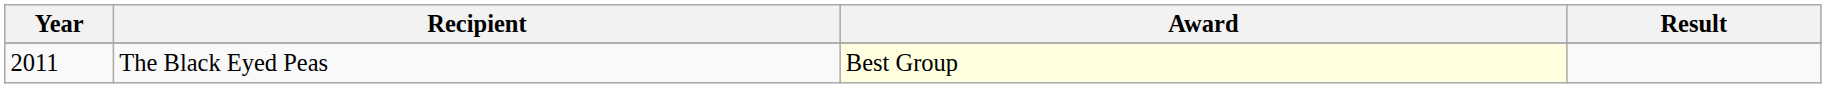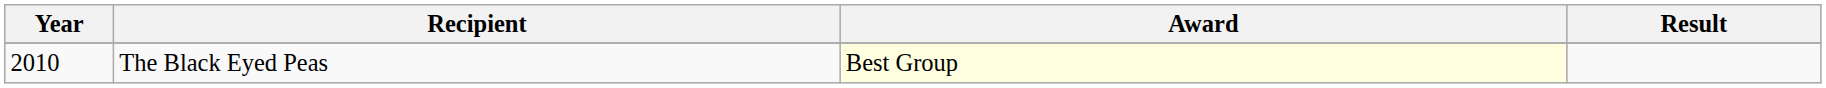The Black Eyed Peas | Year: 2011 -> 2010
